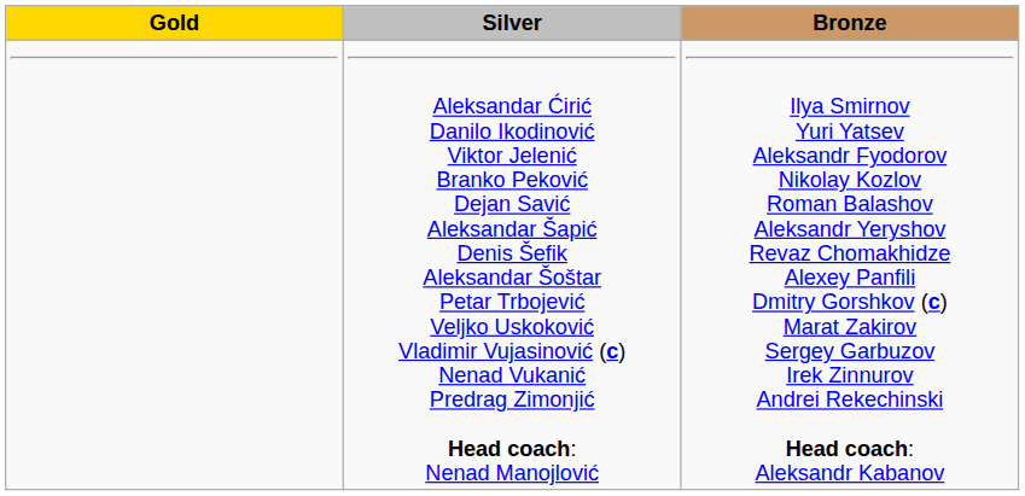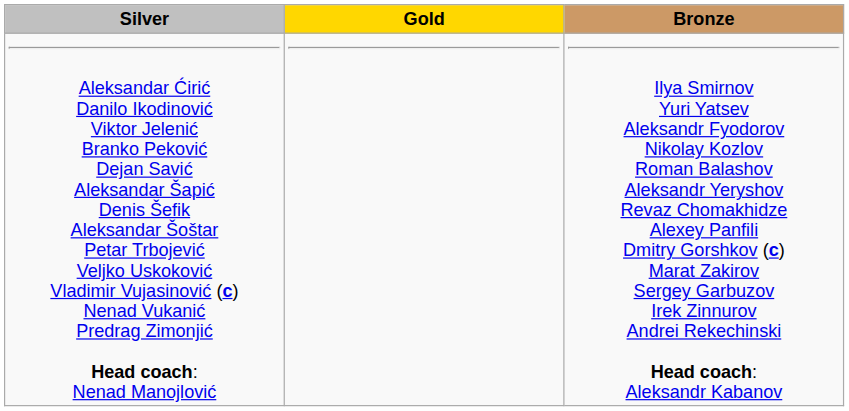columns swapped: Gold <-> Silver
